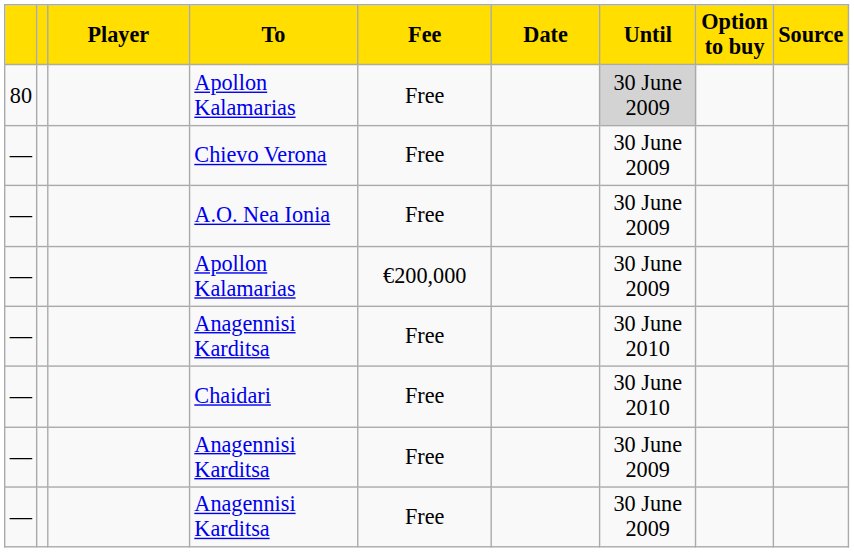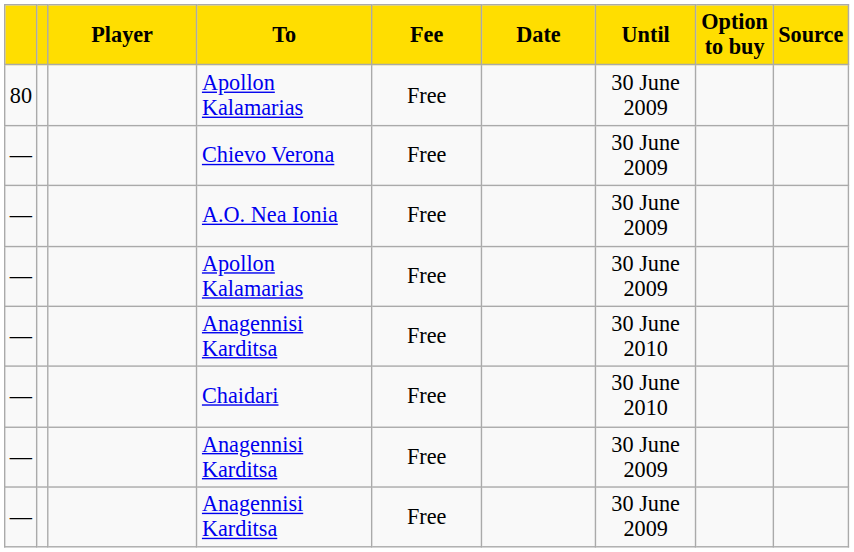80 / Apollon Kalamarias | Until: lightgrey background -> no background
— / Apollon Kalamarias | Fee: €200,000 -> Free
